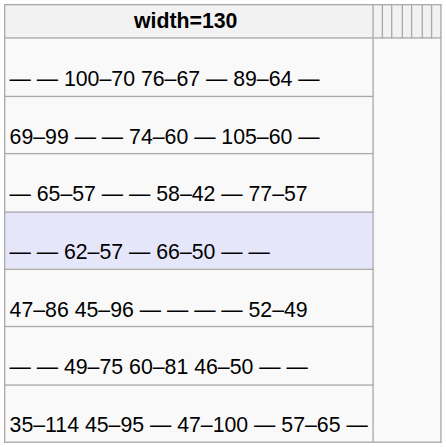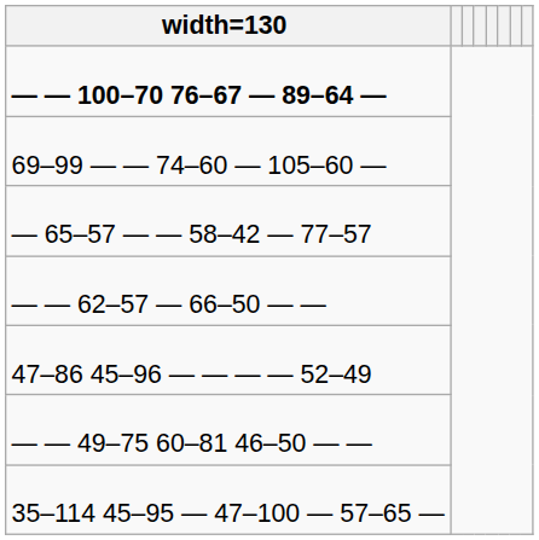— — 100–70 76–67 — 89–64 — | width=130: normal -> bold
— — 62–57 — 66–50 — — | width=130: lavender background -> no background
